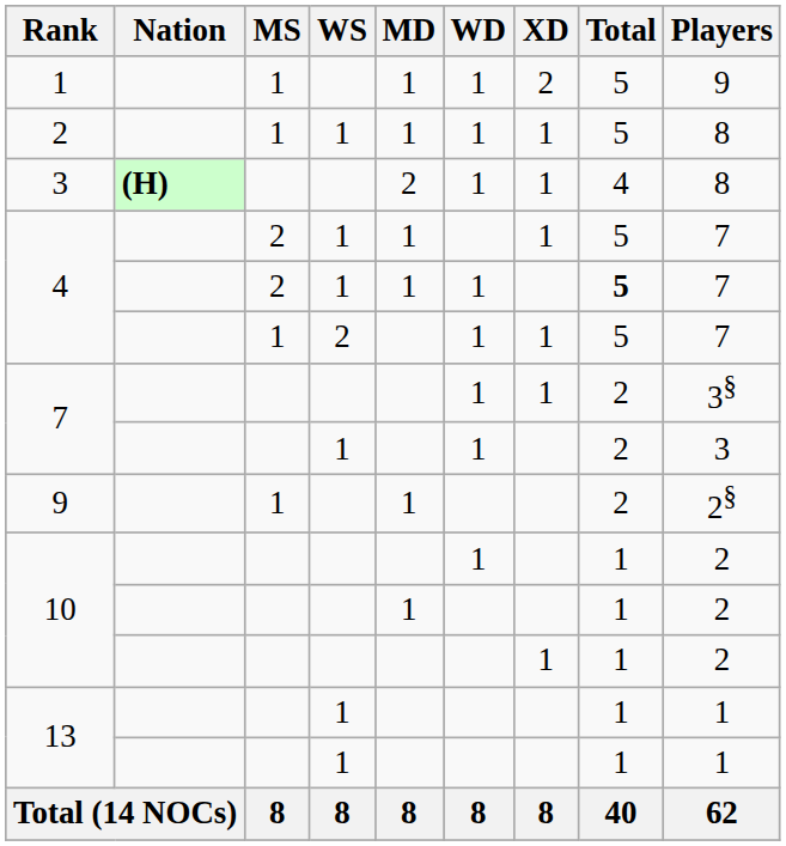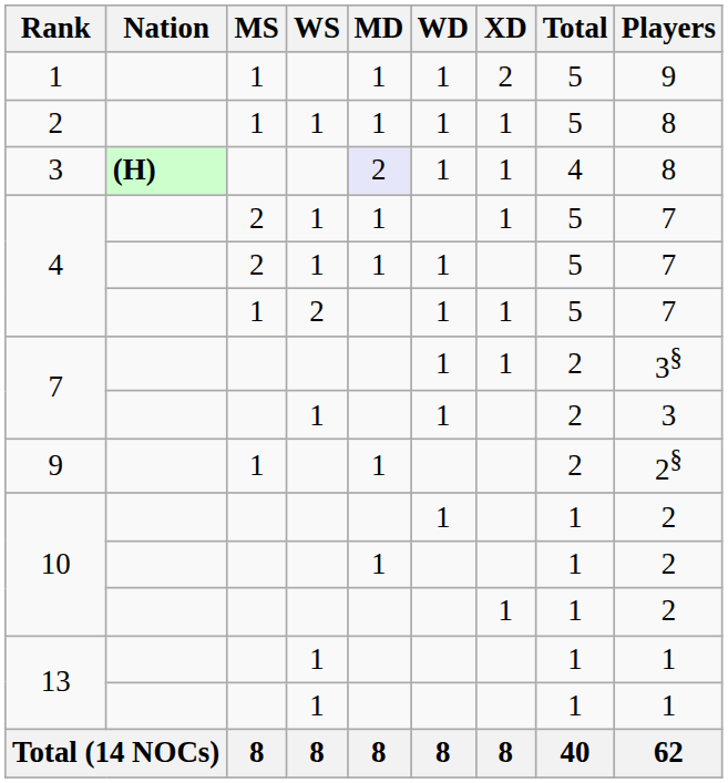row 4 | MD: no background -> lavender background
row 6 | Total: bold -> normal
